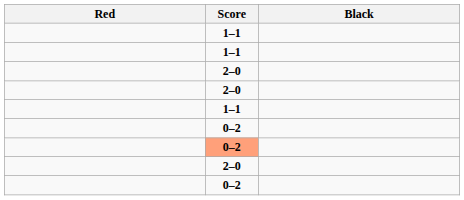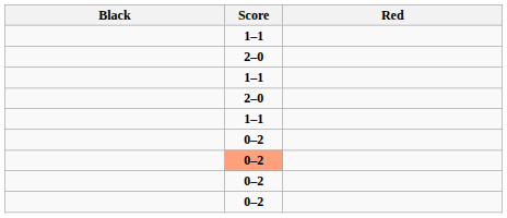columns swapped: Red <-> Black
row 3 | Score: 1–1 -> 2–0
row 4 | Score: 2–0 -> 1–1
row 9 | Score: 2–0 -> 0–2
